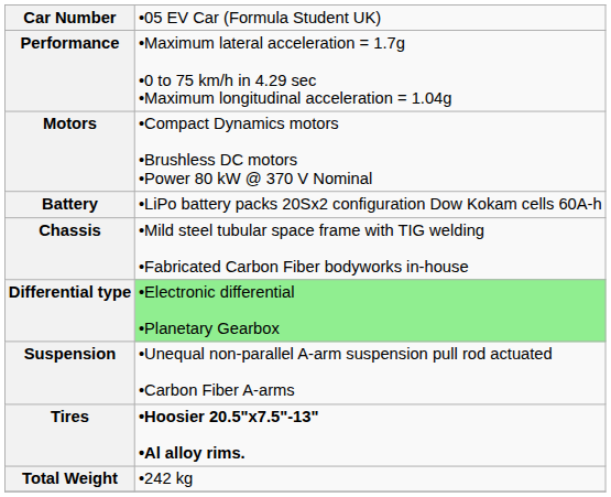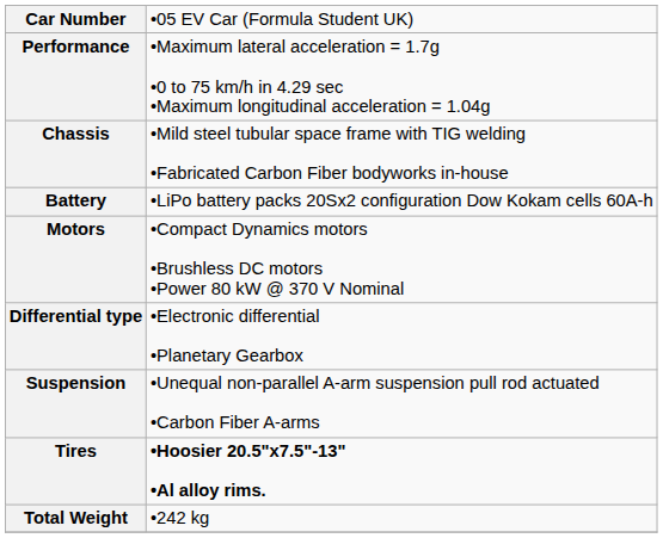rows swapped: Chassis <-> Motors
Differential type | column 2: lightgreen background -> no background
